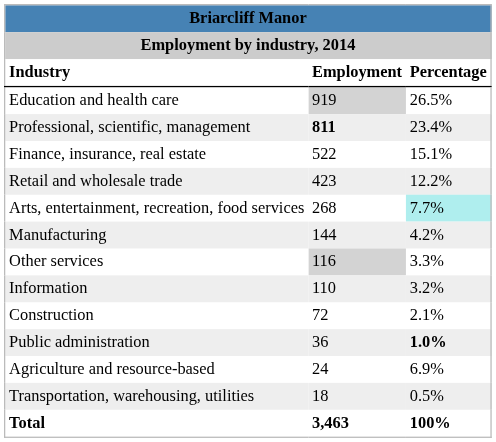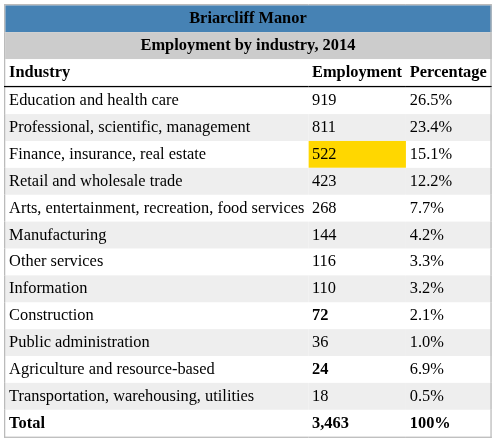Education and health care | column 2: lightgrey background -> no background
Professional, scientific, management | column 2: bold -> normal
Finance, insurance, real estate | column 2: no background -> gold background
Arts, entertainment, recreation, food services | column 3: paleturquoise background -> no background
Other services | column 2: lightgrey background -> no background
Construction | column 2: normal -> bold
Public administration | column 3: bold -> normal
Agriculture and resource-based | column 2: normal -> bold
